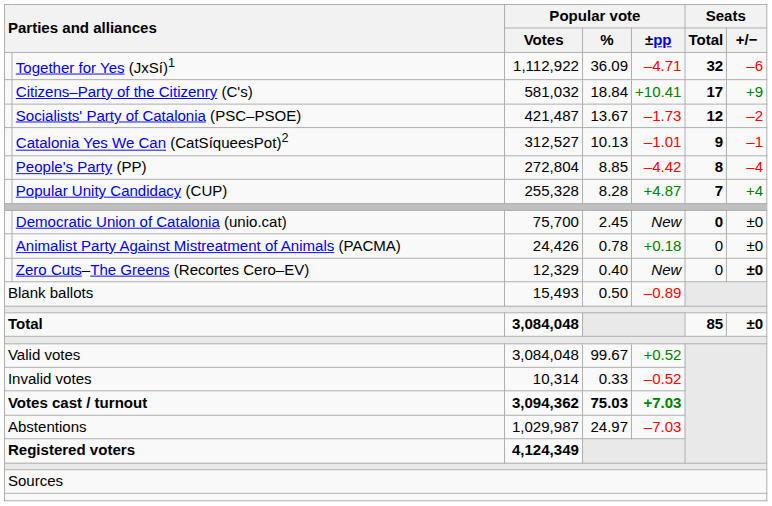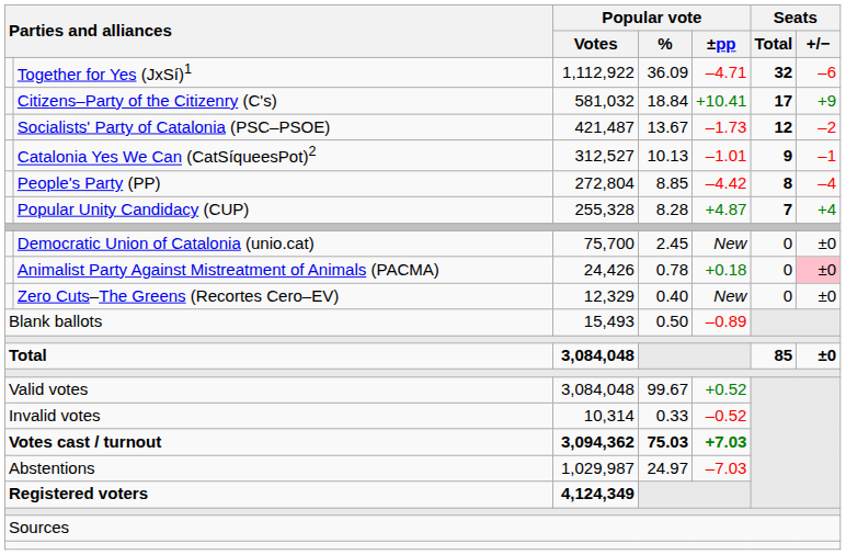Democratic Union of Catalonia (unio.cat) | Seats / Total: bold -> normal
Animalist Party Against Mistreatment of Animals (PACMA) | Seats / +/−: no background -> pink background
Zero Cuts–The Greens (Recortes Cero–EV) | Seats / +/−: bold -> normal
